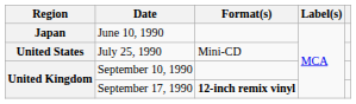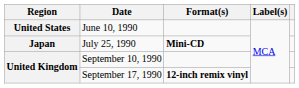June 10, 1990 | Region: Japan -> United States
July 25, 1990 | Region: United States -> Japan
July 25, 1990 | Format(s): normal -> bold
